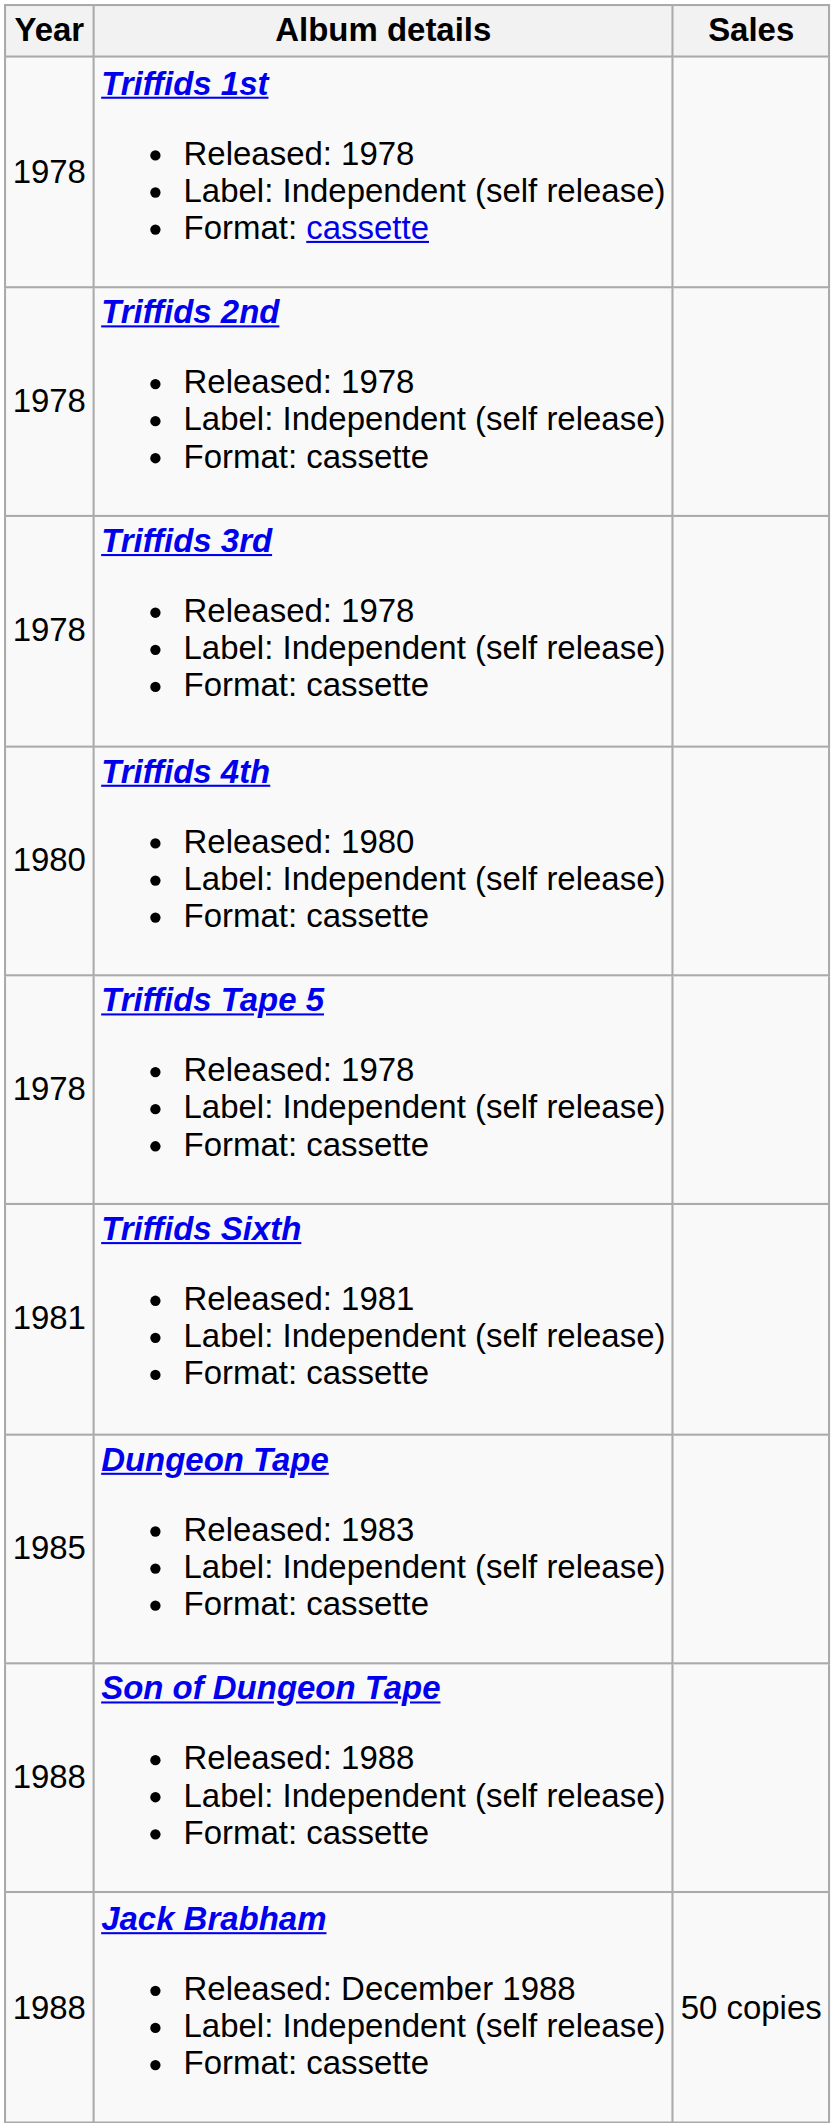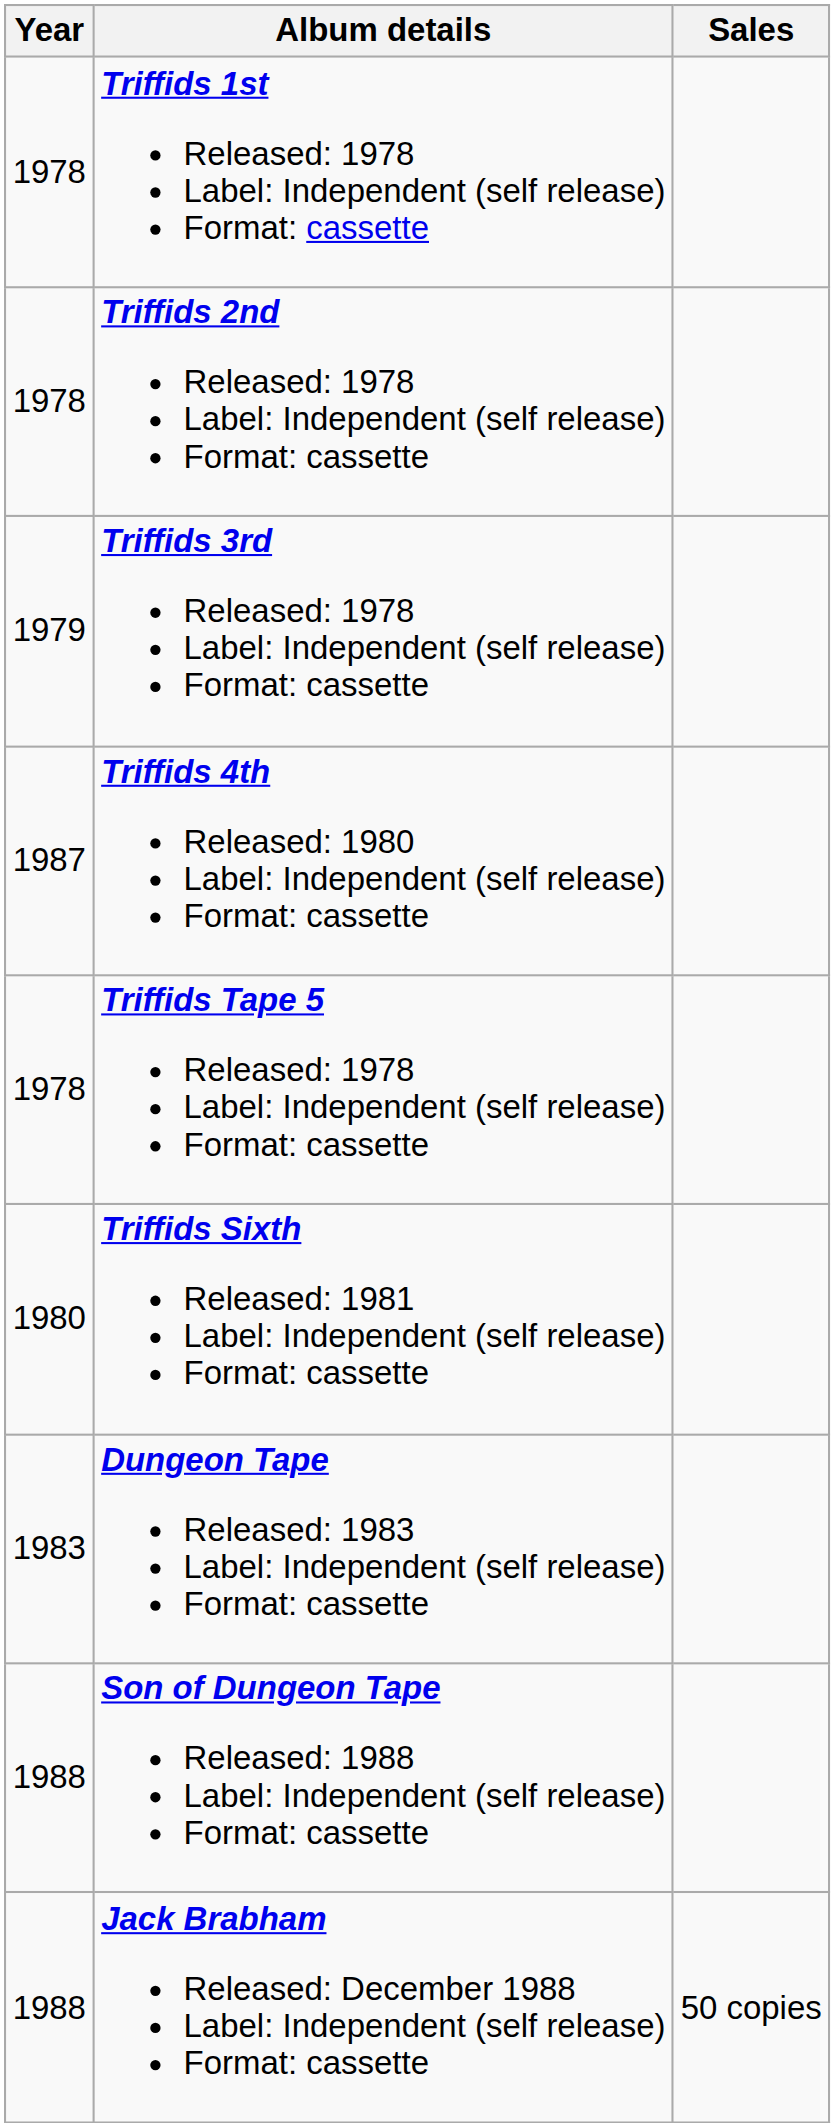row 4 | Year: 1978 -> 1979
row 5 | Year: 1980 -> 1987
row 7 | Year: 1981 -> 1980
row 8 | Year: 1985 -> 1983
